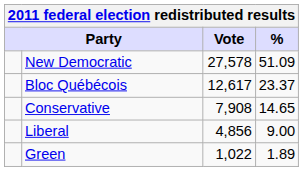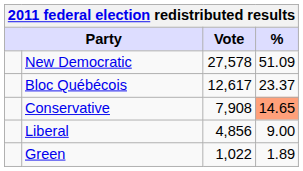Conservative | %: no background -> lightsalmon background
